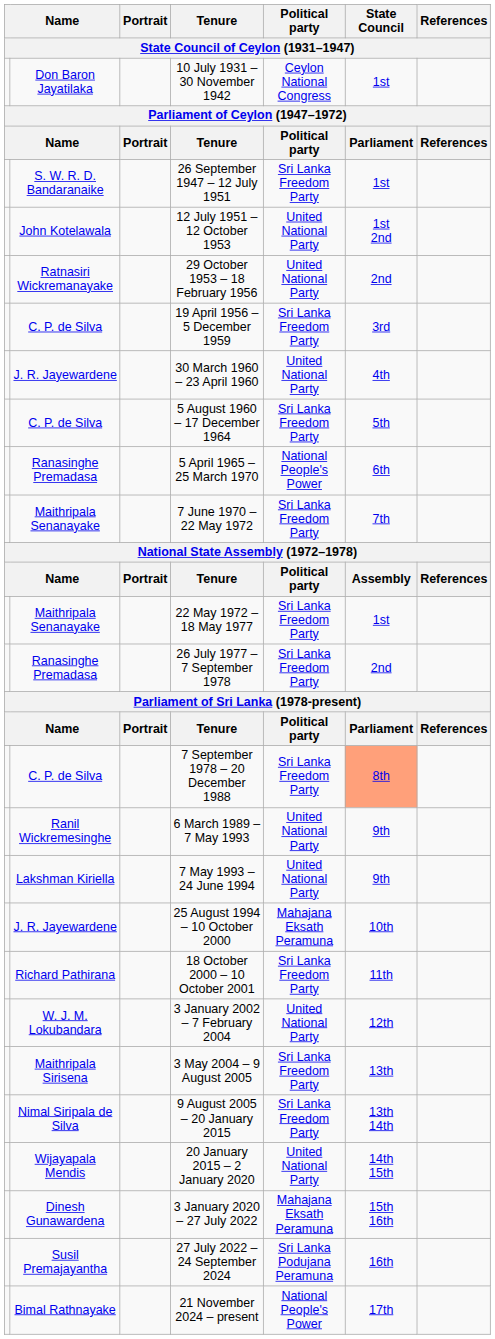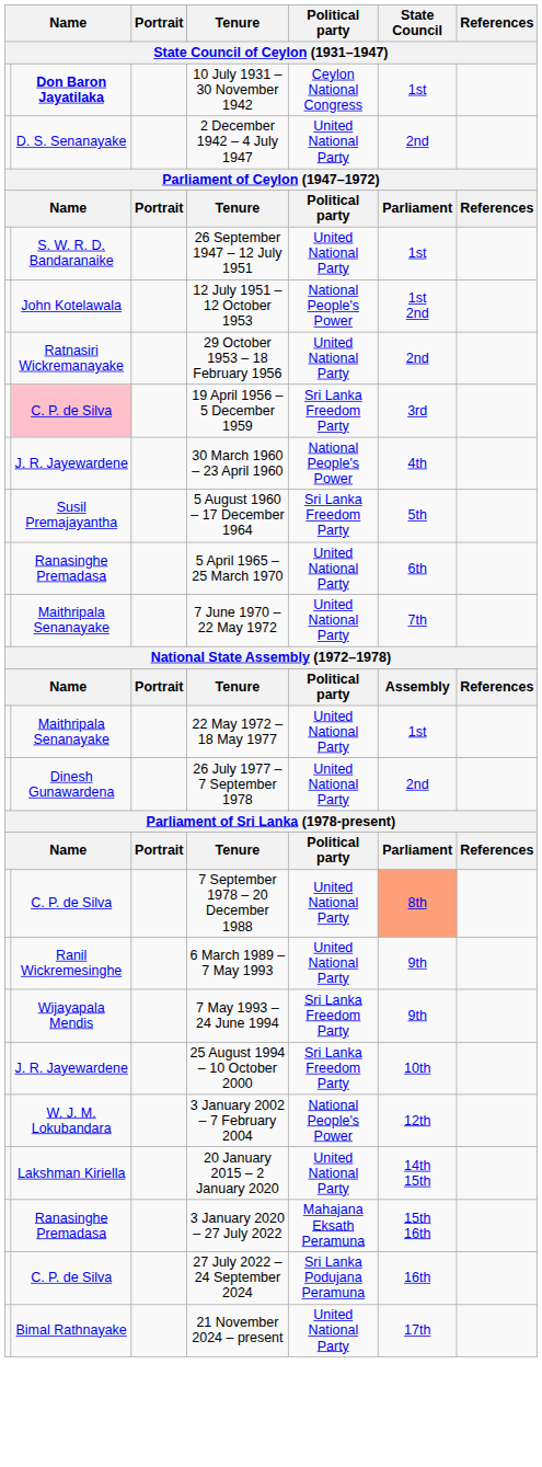10 July 1931 – 30 November 1942 | column 2: normal -> bold
+ row: D. S. Senanayake | 2 December 1942 – 4 July 1947 | United National Party | 2nd
26 September 1947 – 12 July 1951 | Political party: Sri Lanka Freedom Party -> United National Party
12 July 1951 – 12 October 1953 | Political party: United National Party -> National People's Power
19 April 1956 – 5 December 1959 | column 2: no background -> pink background
30 March 1960 – 23 April 1960 | Political party: United National Party -> National People's Power
5 August 1960 – 17 December 1964 | column 2: C. P. de Silva -> Susil Premajayantha
5 April 1965 – 25 March 1970 | Political party: National People's Power -> United National Party
7 June 1970 – 22 May 1972 | Political party: Sri Lanka Freedom Party -> United National Party
22 May 1972 – 18 May 1977 | Political party: Sri Lanka Freedom Party -> United National Party
26 July 1977 – 7 September 1978 | column 2: Ranasinghe Premadasa -> Dinesh Gunawardena
26 July 1977 – 7 September 1978 | Political party: Sri Lanka Freedom Party -> United National Party
7 September 1978 – 20 December 1988 | Political party: Sri Lanka Freedom Party -> United National Party
7 May 1993 – 24 June 1994 | column 2: Lakshman Kiriella -> Wijayapala Mendis
7 May 1993 – 24 June 1994 | Political party: United National Party -> Sri Lanka Freedom Party
25 August 1994 – 10 October 2000 | Political party: Mahajana Eksath Peramuna -> Sri Lanka Freedom Party
- row: Richard Pathirana | 18 October 2000 – 10 October 2001 | Sri Lanka Freedom Party | 11th
3 January 2002 – 7 February 2004 | Political party: United National Party -> National People's Power
- row: Maithripala Sirisena | 3 May 2004 – 9 August 2005 | Sri Lanka Freedom Party | 13th
- row: Nimal Siripala de Silva | 9 August 2005 – 20 January 2015 | Sri Lanka Freedom Party | 13th 14th
20 January 2015 – 2 January 2020 | column 2: Wijayapala Mendis -> Lakshman Kiriella
3 January 2020 – 27 July 2022 | column 2: Dinesh Gunawardena -> Ranasinghe Premadasa
27 July 2022 – 24 September 2024 | column 2: Susil Premajayantha -> C. P. de Silva
21 November 2024 – present | Political party: National People's Power -> United National Party
